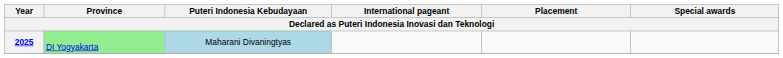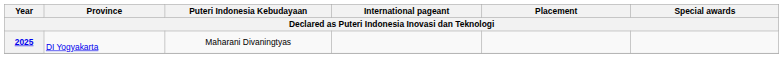2025 | Province: lightgreen background -> no background
2025 | Puteri Indonesia Kebudayaan: lightblue background -> no background
